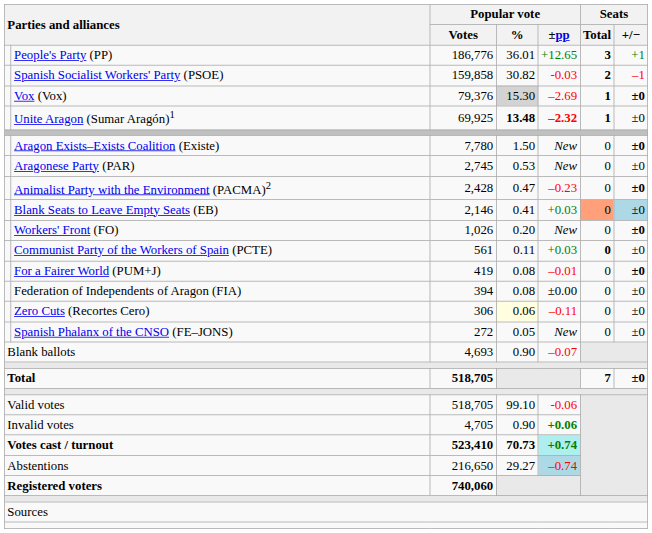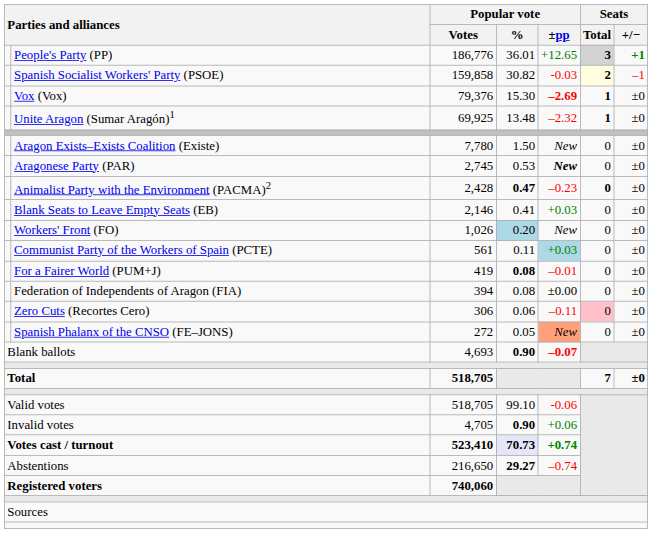People's Party (PP) | Seats / Total: no background -> lightgrey background
People's Party (PP) | Seats / +/−: normal -> bold
Spanish Socialist Workers' Party (PSOE) | Seats / Total: no background -> lightyellow background
Vox (Vox) | Popular vote / %: lightgrey background -> no background
Vox (Vox) | Popular vote / ±pp: normal -> bold
Vox (Vox) | Seats / +/−: bold -> normal
Unite Aragon (Sumar Aragón)1 | Popular vote / %: bold -> normal
Unite Aragon (Sumar Aragón)1 | Popular vote / ±pp: bold -> normal
Aragon Exists–Exists Coalition (Existe) | Seats / +/−: bold -> normal
Aragonese Party (PAR) | Popular vote / ±pp: normal -> bold
Animalist Party with the Environment (PACMA)2 | Popular vote / %: normal -> bold
Animalist Party with the Environment (PACMA)2 | Seats / Total: normal -> bold
Animalist Party with the Environment (PACMA)2 | Seats / +/−: bold -> normal
Blank Seats to Leave Empty Seats (EB) | Seats / Total: lightsalmon background -> no background
Blank Seats to Leave Empty Seats (EB) | Seats / +/−: lightblue background -> no background
Workers' Front (FO) | Popular vote / %: no background -> lightblue background
Workers' Front (FO) | Seats / +/−: bold -> normal
Communist Party of the Workers of Spain (PCTE) | Popular vote / ±pp: no background -> lightblue background
Communist Party of the Workers of Spain (PCTE) | Seats / Total: bold -> normal
For a Fairer World (PUM+J) | Popular vote / %: normal -> bold
For a Fairer World (PUM+J) | Seats / +/−: bold -> normal
Zero Cuts (Recortes Cero) | Popular vote / %: lightyellow background -> no background
Zero Cuts (Recortes Cero) | Seats / Total: no background -> pink background
Spanish Phalanx of the CNSO (FE–JONS) | Popular vote / ±pp: no background -> lightsalmon background
Blank ballots | Popular vote / %: normal -> bold
Blank ballots | Popular vote / ±pp: normal -> bold
Invalid votes | Popular vote / %: normal -> bold
Invalid votes | Popular vote / ±pp: bold -> normal
Votes cast / turnout | Popular vote / %: no background -> lavender background
Votes cast / turnout | Popular vote / ±pp: paleturquoise background -> no background
Abstentions | Popular vote / %: normal -> bold
Abstentions | Popular vote / ±pp: lightblue background -> no background
